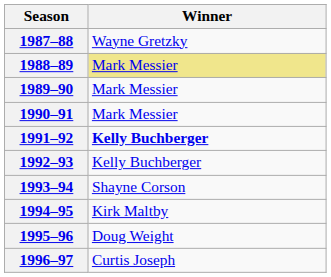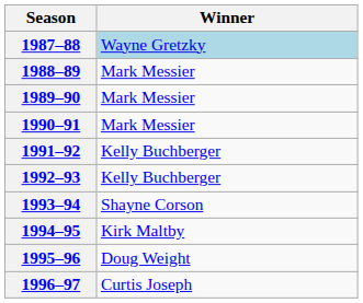1987–88 | Winner: no background -> lightblue background
1988–89 | Winner: khaki background -> no background
1991–92 | Winner: bold -> normal
